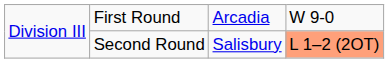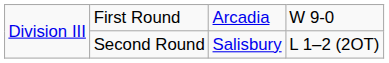Division III / Second Round | column 4: lightsalmon background -> no background
